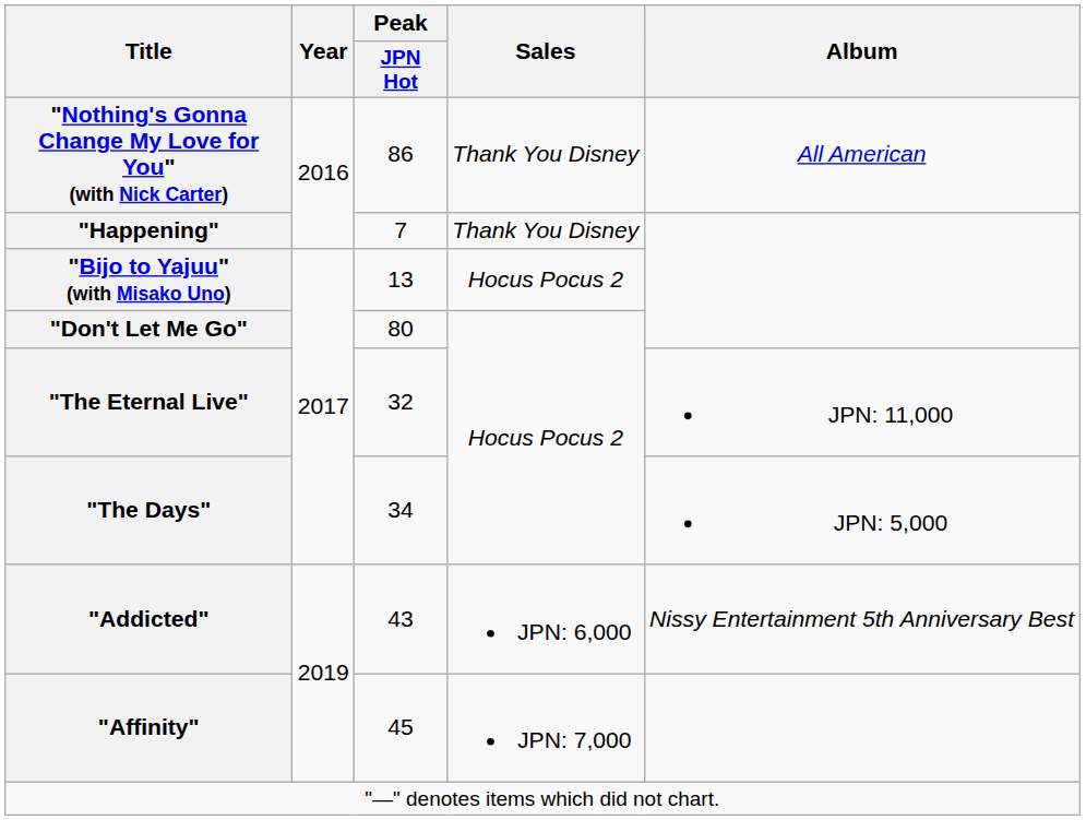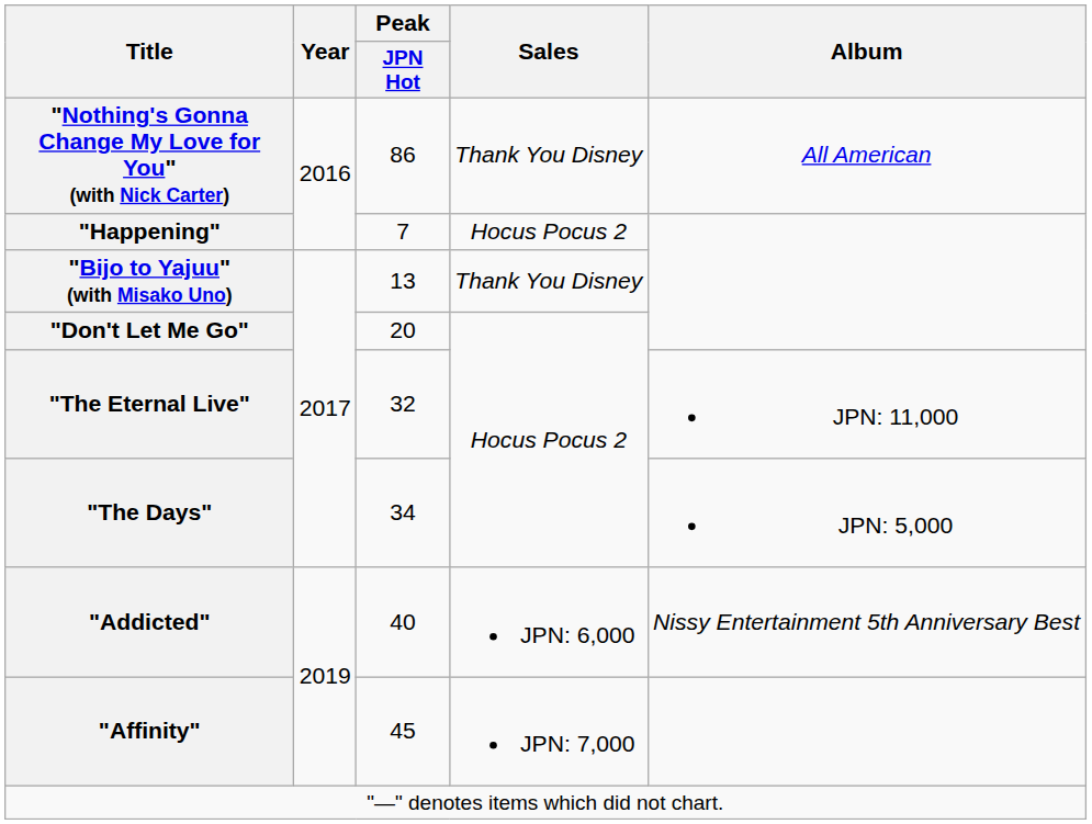"Happening" | Sales: Thank You Disney -> Hocus Pocus 2
"Bijo to Yajuu" (with Misako Uno) | Sales: Hocus Pocus 2 -> Thank You Disney
"Don't Let Me Go" | Peak / JPN Hot: 80 -> 20
"Addicted" | Peak / JPN Hot: 43 -> 40
